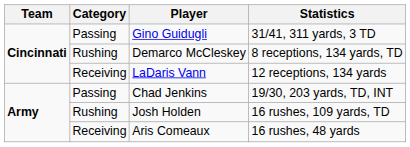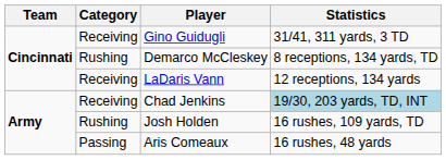Gino Guidugli | Category: Passing -> Receiving
Chad Jenkins | Category: Passing -> Receiving
Chad Jenkins | Statistics: no background -> lightblue background
Aris Comeaux | Category: Receiving -> Passing
